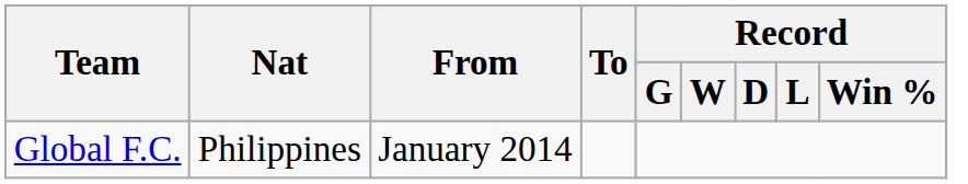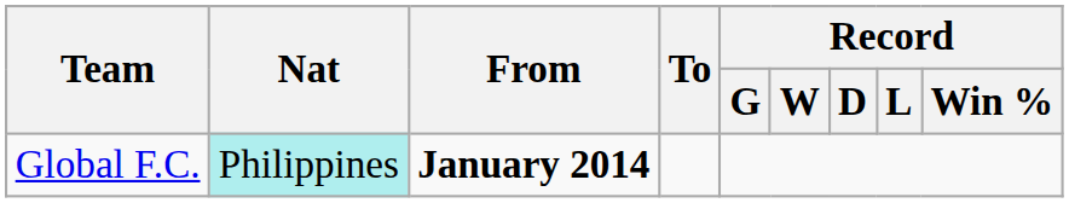Global F.C. | Nat: no background -> paleturquoise background
Global F.C. | From: normal -> bold
